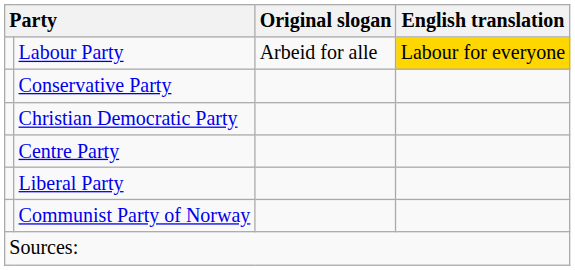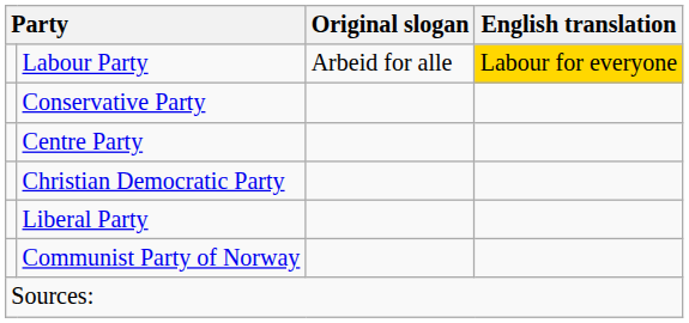rows swapped: Centre Party <-> Christian Democratic Party
